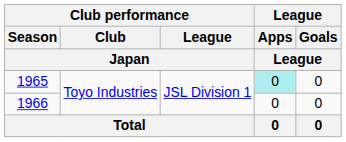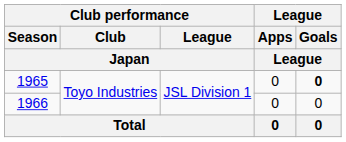1965 | League / Apps / League: paleturquoise background -> no background
1965 | League / Goals / League: normal -> bold
